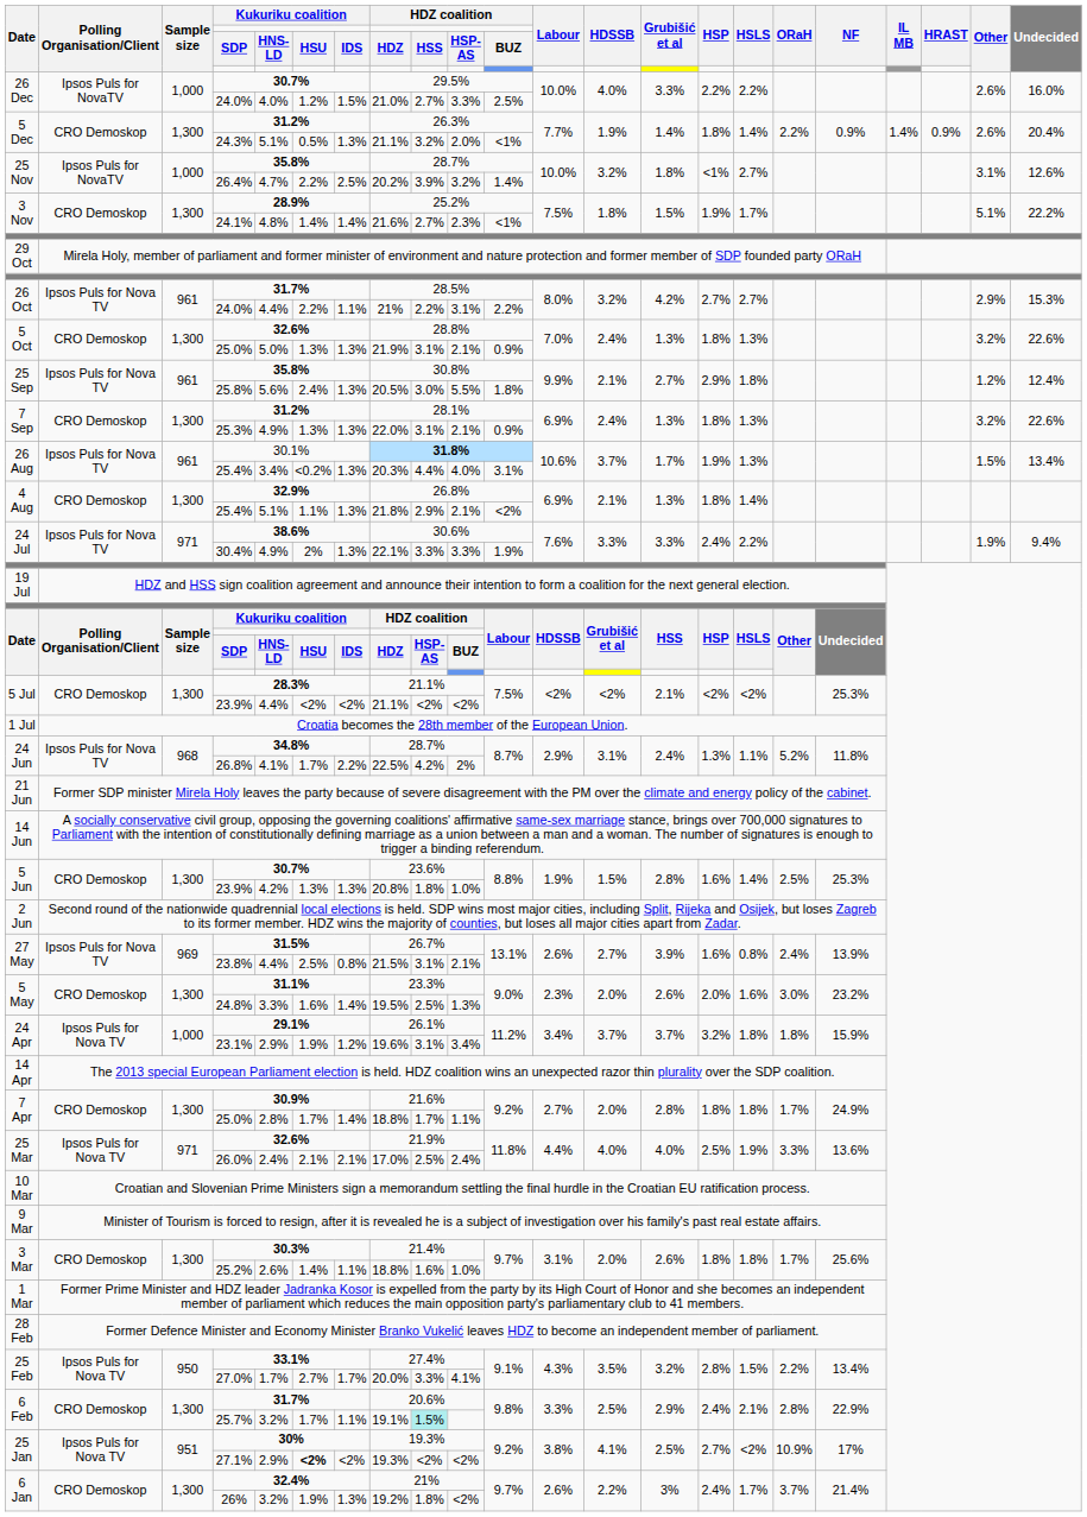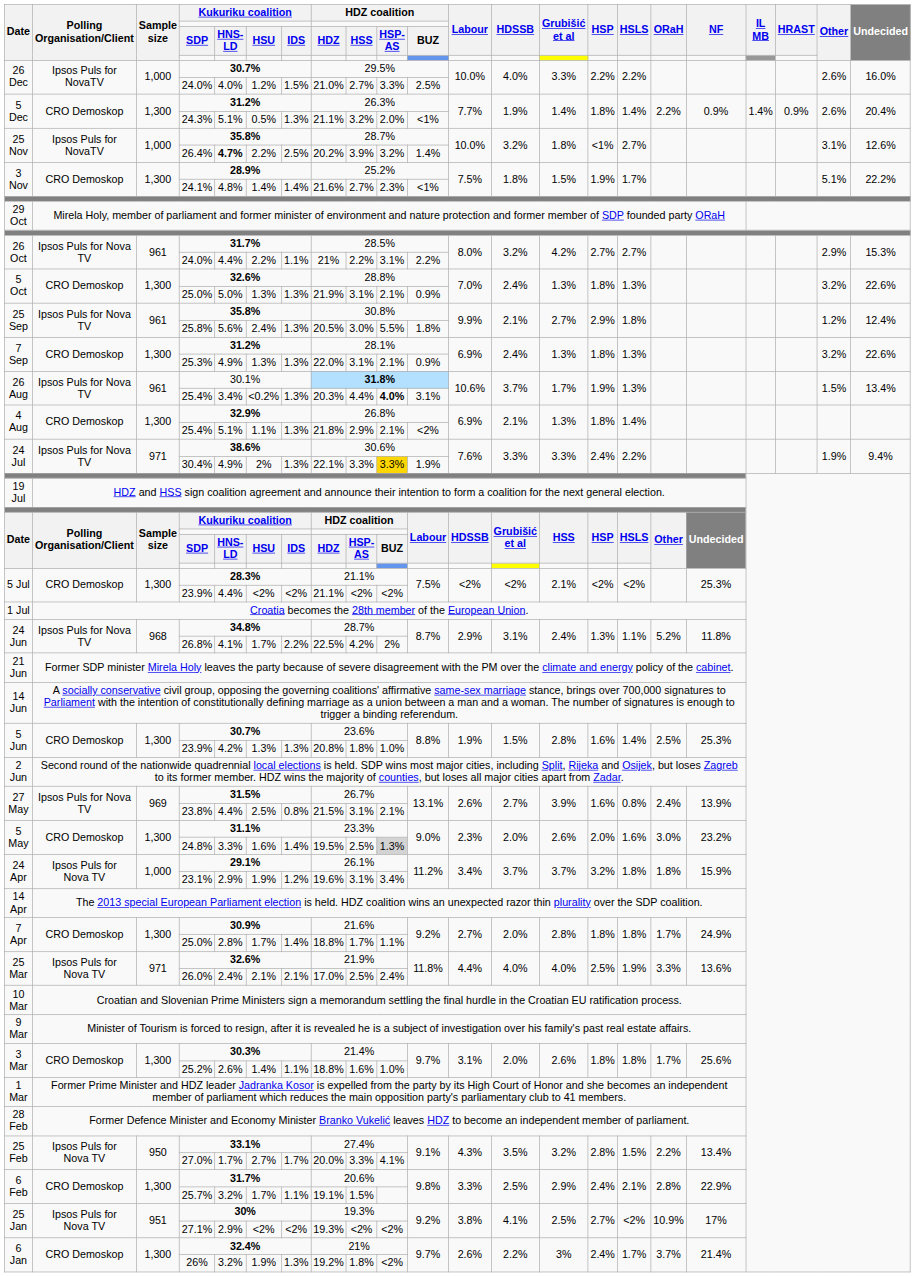26.4% | column 5: normal -> bold
26 Aug / 25.4% | column 10: normal -> bold
30.4% | column 10: no background -> gold background
24.8% | column 10: no background -> lightgrey background
25.7% | column 9: paleturquoise background -> no background
27.1% | column 6: bold -> normal
